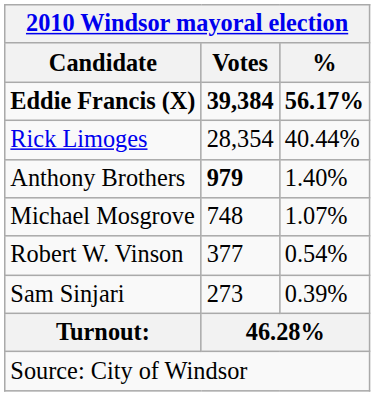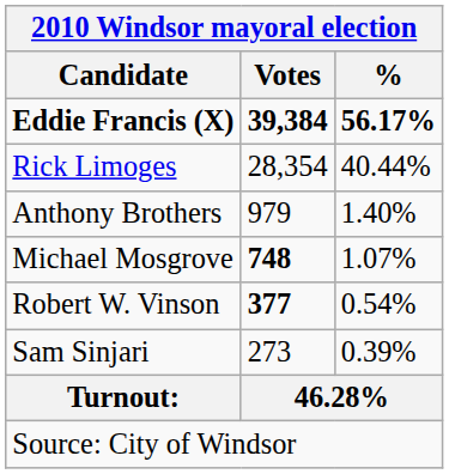Anthony Brothers | Votes: bold -> normal
Michael Mosgrove | Votes: normal -> bold
Robert W. Vinson | Votes: normal -> bold
